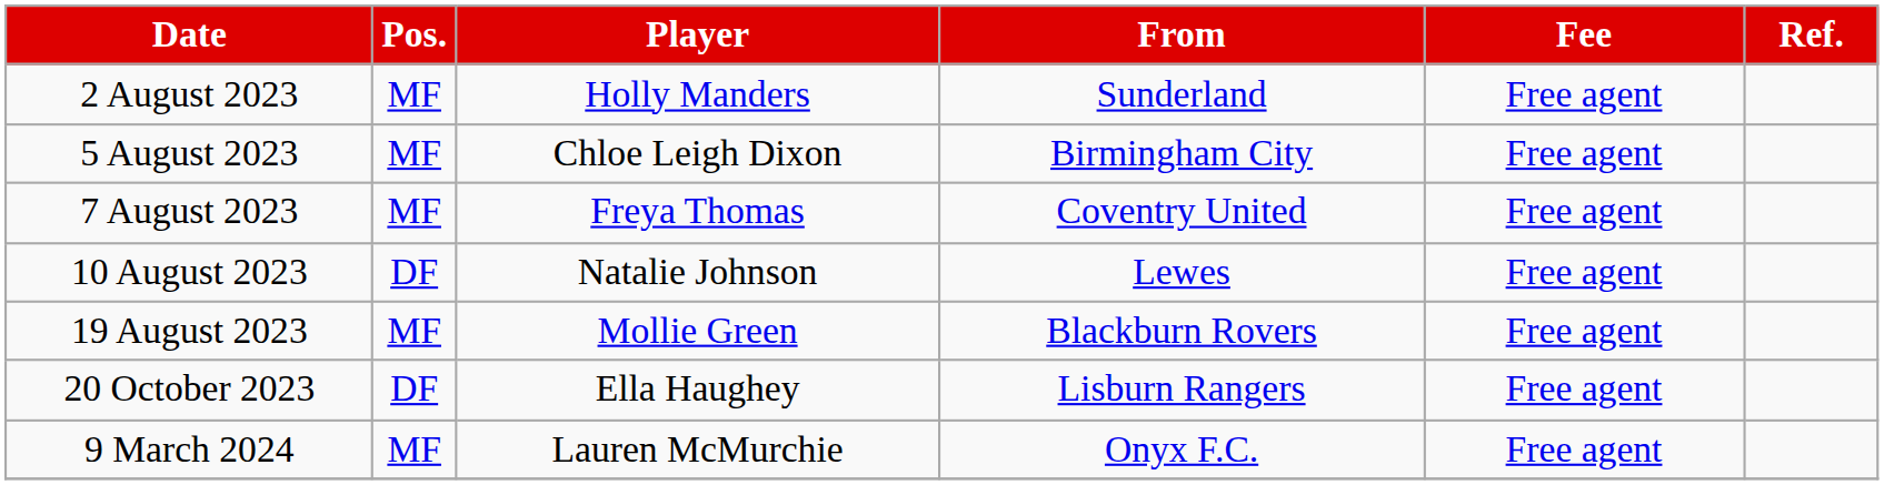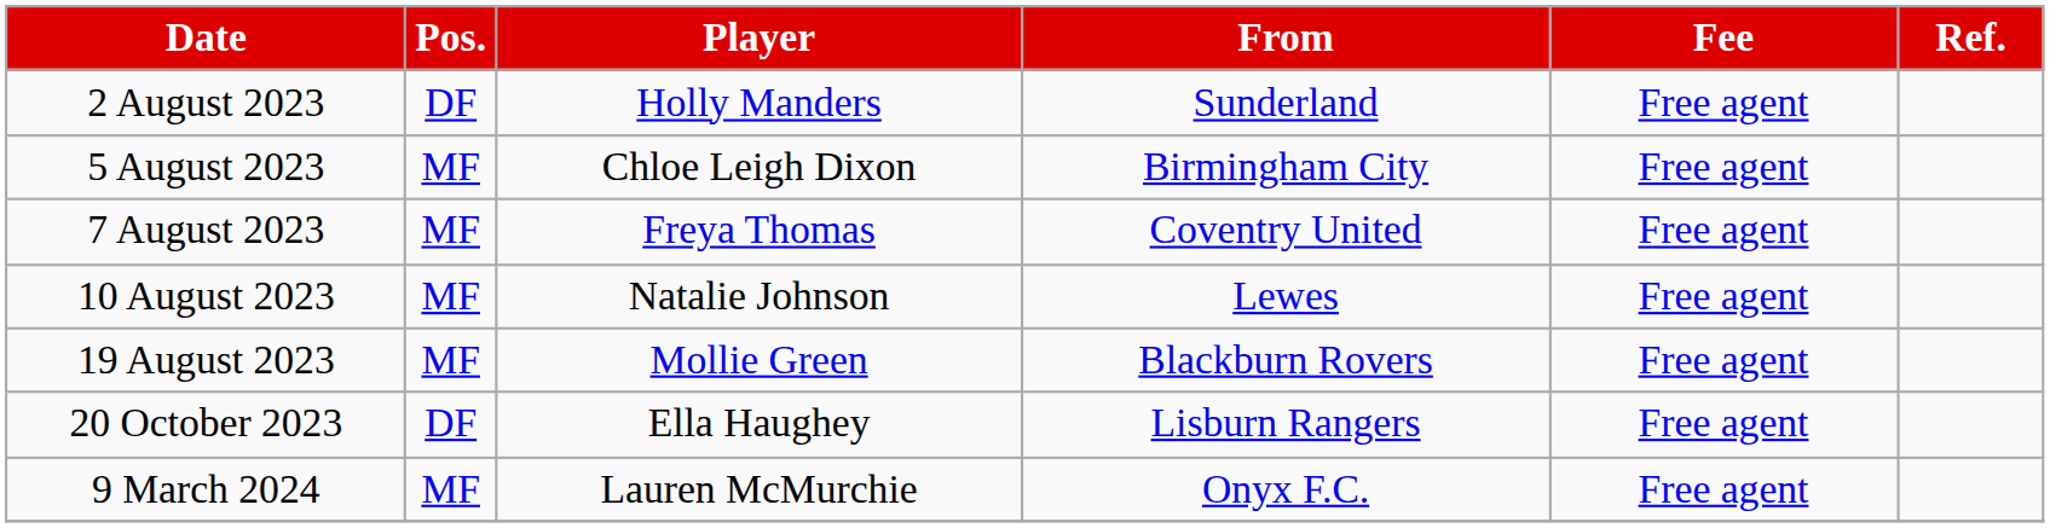2 August 2023 | Pos.: MF -> DF
10 August 2023 | Pos.: DF -> MF
